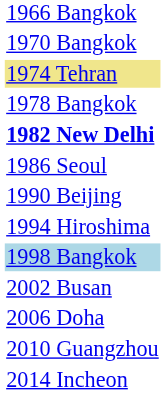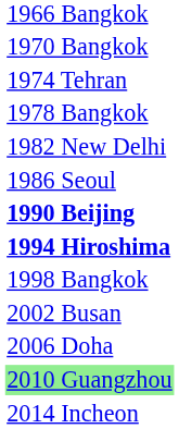1974 Tehran | column 1: khaki background -> no background
1982 New Delhi | column 1: bold -> normal
1990 Beijing | column 1: normal -> bold
1994 Hiroshima | column 1: normal -> bold
1998 Bangkok | column 1: lightblue background -> no background
2010 Guangzhou | column 1: no background -> lightgreen background
